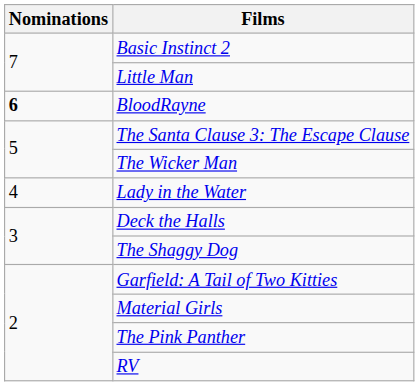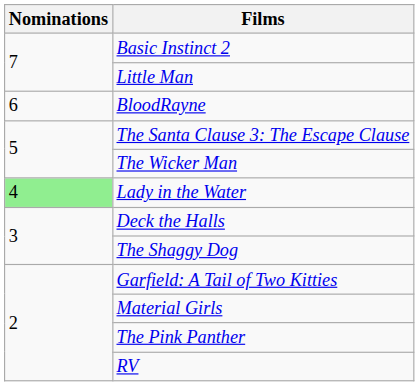BloodRayne | Nominations: bold -> normal
Lady in the Water | Nominations: no background -> lightgreen background
